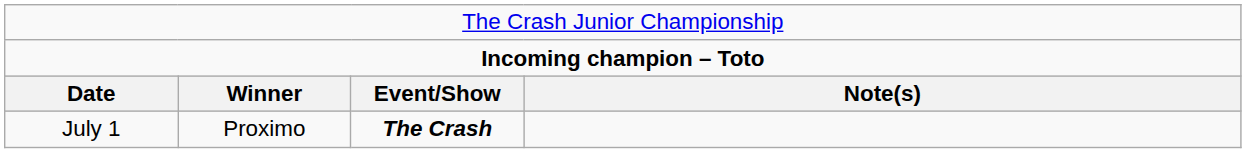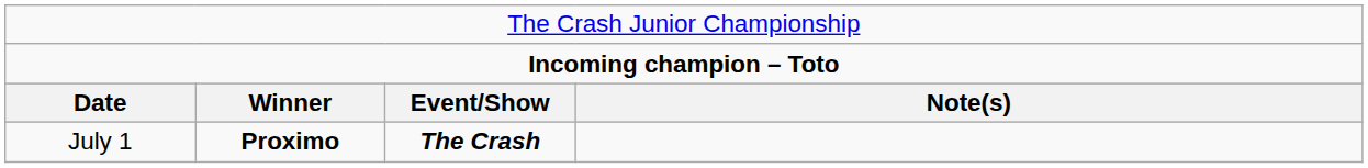July 1 | column 2: normal -> bold
